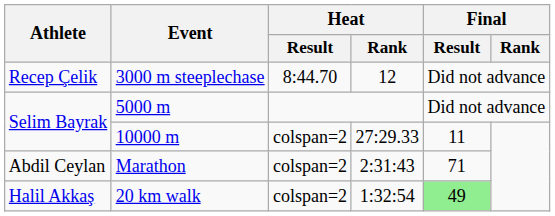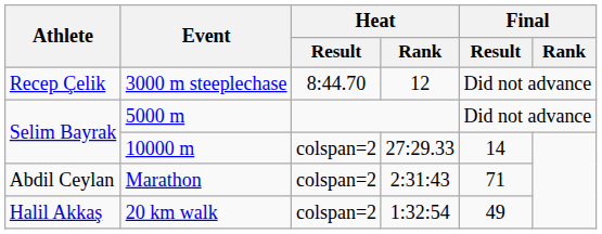10000 m | Final / Result: 11 -> 14
20 km walk | Final / Result: lightgreen background -> no background
